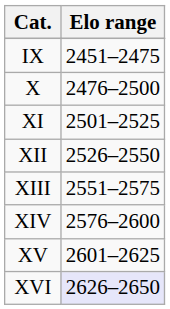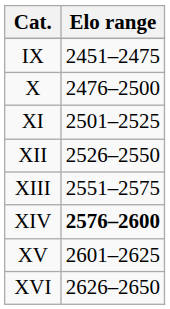XIV | Elo range: normal -> bold
XVI | Elo range: lavender background -> no background
